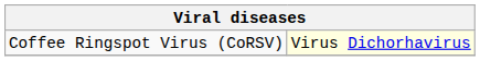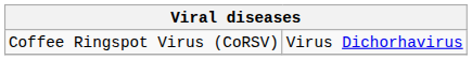Coffee Ringspot Virus (CoRSV) | column 2: lightyellow background -> no background
